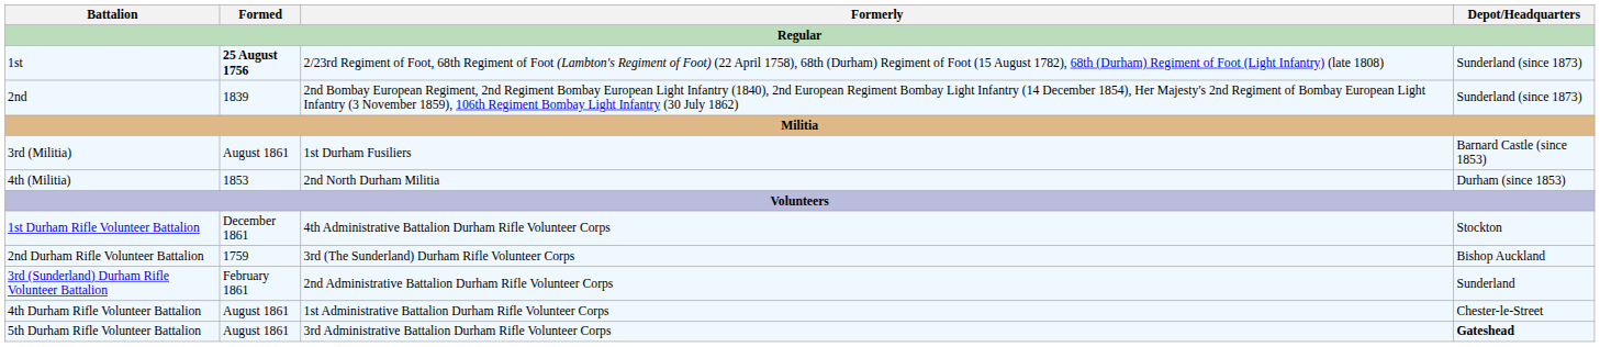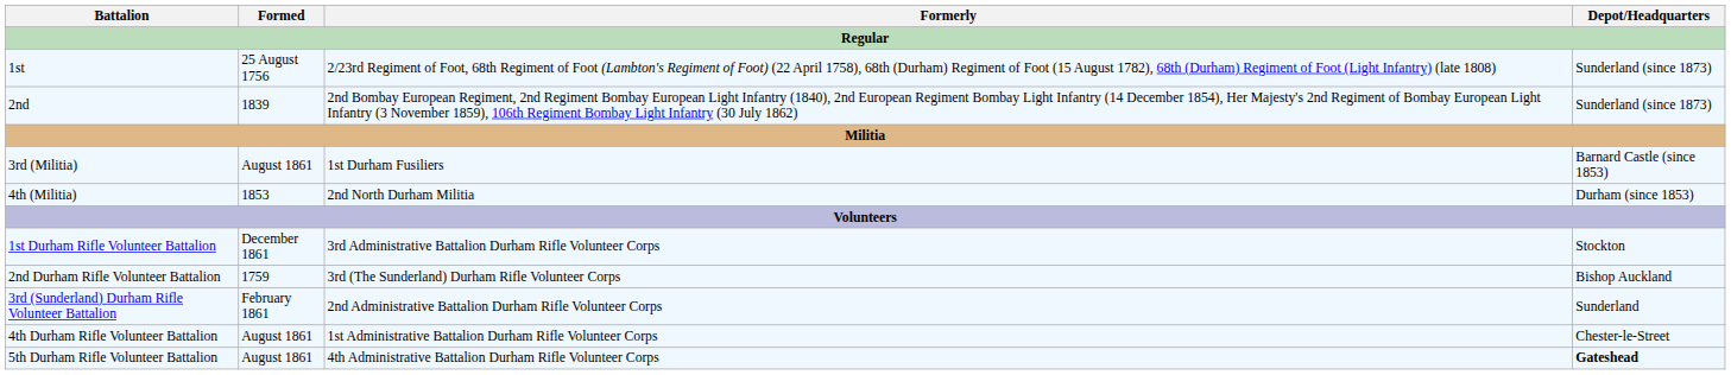1st | Formed: bold -> normal
1st Durham Rifle Volunteer Battalion | Formerly: 4th Administrative Battalion Durham Rifle Volunteer Corps -> 3rd Administrative Battalion Durham Rifle Volunteer Corps
5th Durham Rifle Volunteer Battalion | Formerly: 3rd Administrative Battalion Durham Rifle Volunteer Corps -> 4th Administrative Battalion Durham Rifle Volunteer Corps
